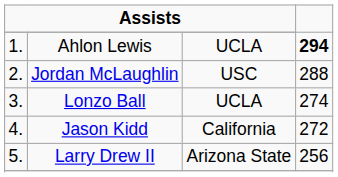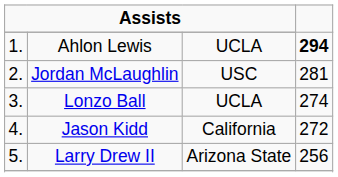Jordan McLaughlin | column 4: 288 -> 281
